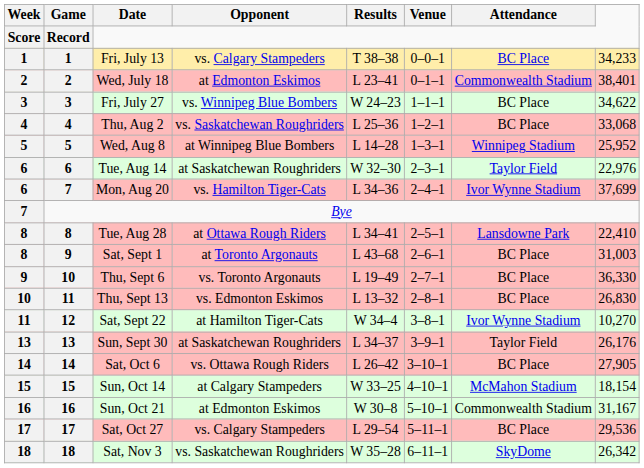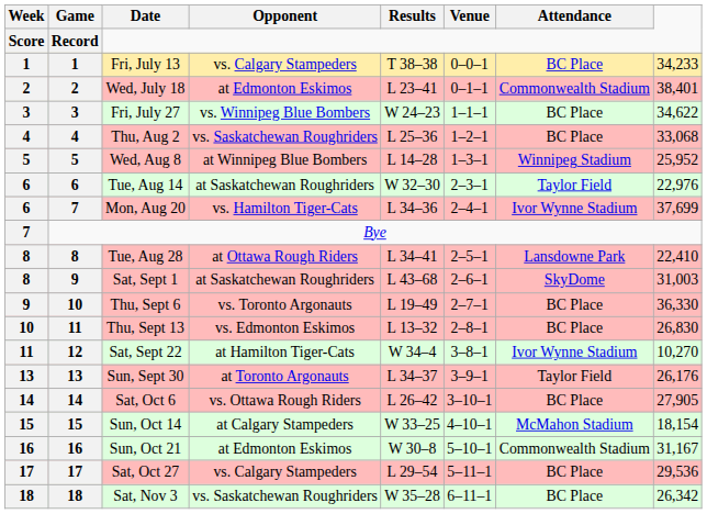Sat, Sept 1 | Opponent: at Toronto Argonauts -> at Saskatchewan Roughriders
Sat, Sept 1 | Attendance: BC Place -> SkyDome
Sun, Sept 30 | Opponent: at Saskatchewan Roughriders -> at Toronto Argonauts
Sat, Nov 3 | Attendance: SkyDome -> BC Place
